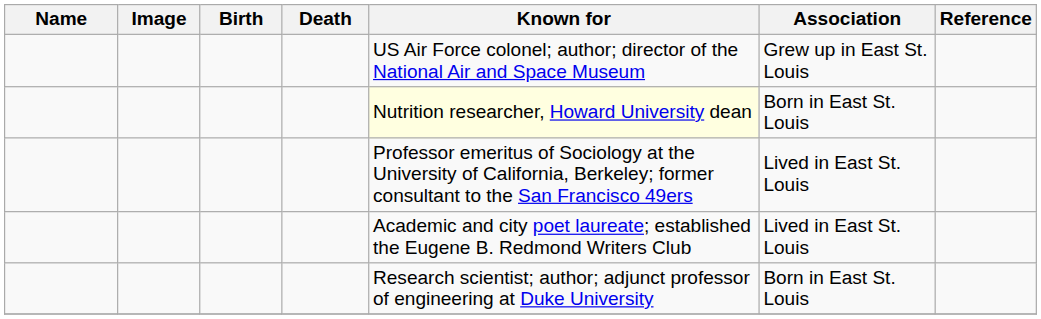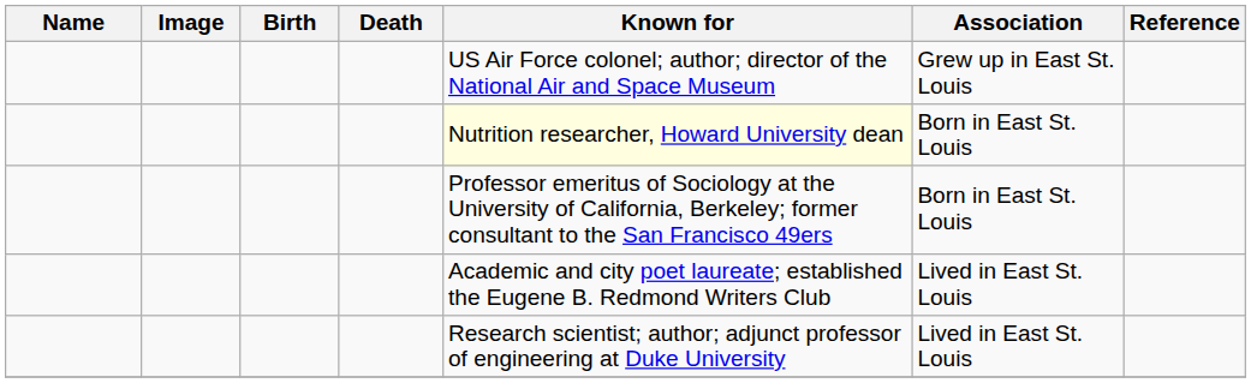row 4 | Association: Lived in East St. Louis -> Born in East St. Louis
row 6 | Association: Born in East St. Louis -> Lived in East St. Louis
